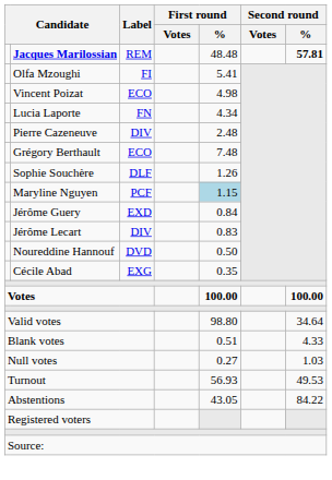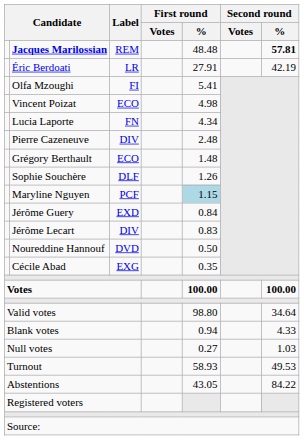+ row: Éric Berdoati | LR | 27.91 | 42.19
Grégory Berthault | First round / %: 7.48 -> 1.48
Blank votes | First round / %: 0.51 -> 0.94
Turnout | First round / %: 56.93 -> 58.93
